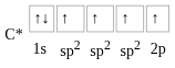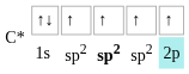row 2 | column 4: normal -> bold
row 2 | column 6: no background -> paleturquoise background
